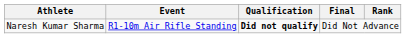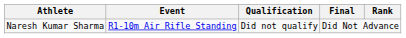Naresh Kumar Sharma | Qualification: bold -> normal
